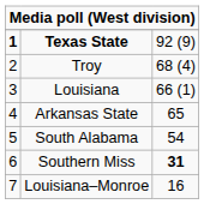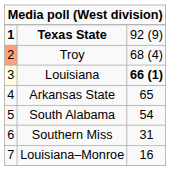Troy | column 1: no background -> lightsalmon background
Louisiana | column 1: no background -> lightyellow background
Louisiana | column 3: normal -> bold
Southern Miss | column 3: bold -> normal
